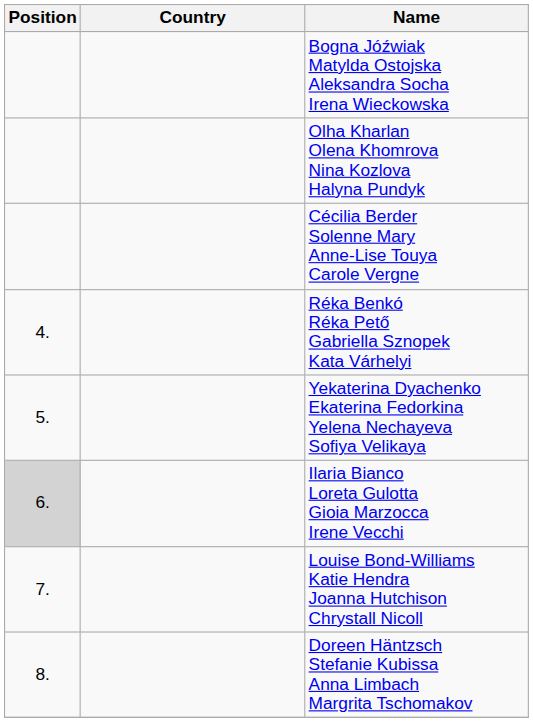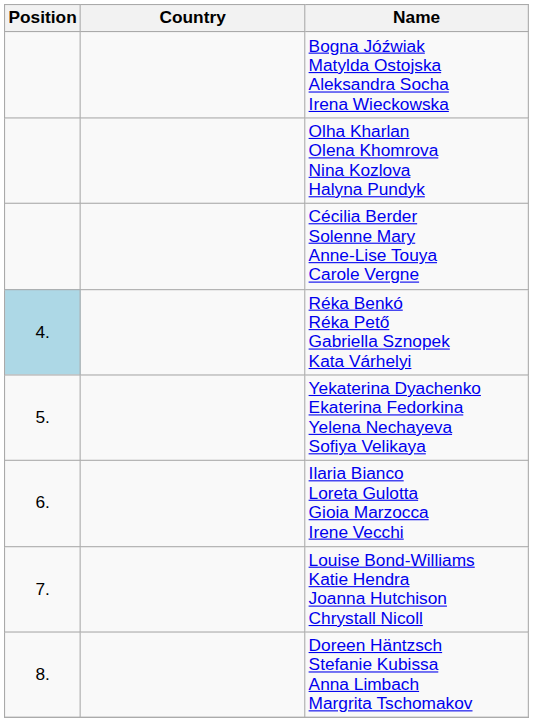Réka Benkó Réka Pető Gabriella Sznopek Kata Várhelyi | Position: no background -> lightblue background
Ilaria Bianco Loreta Gulotta Gioia Marzocca Irene Vecchi | Position: lightgrey background -> no background
